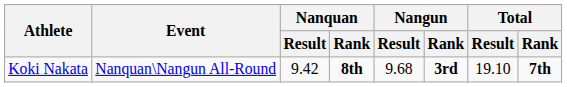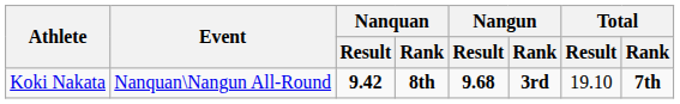row 3 | Nanquan / Result: normal -> bold
row 3 | Nangun / Result: normal -> bold
